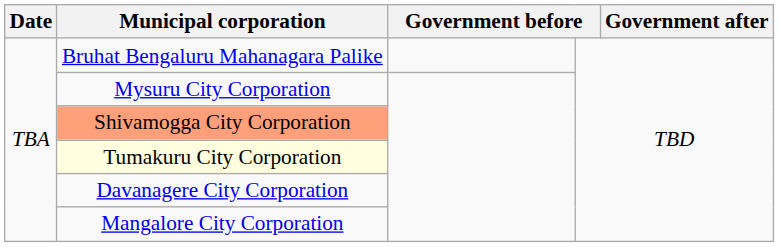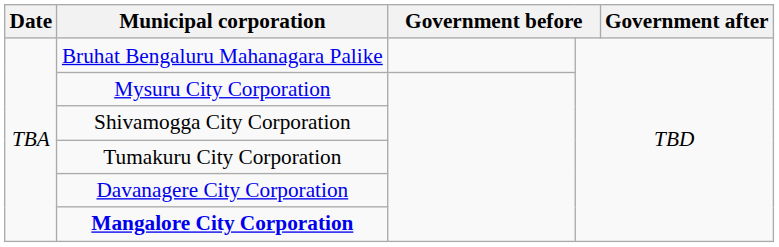Shivamogga City Corporation | Municipal corporation: lightsalmon background -> no background
Tumakuru City Corporation | Municipal corporation: lightyellow background -> no background
Mangalore City Corporation | Municipal corporation: normal -> bold
